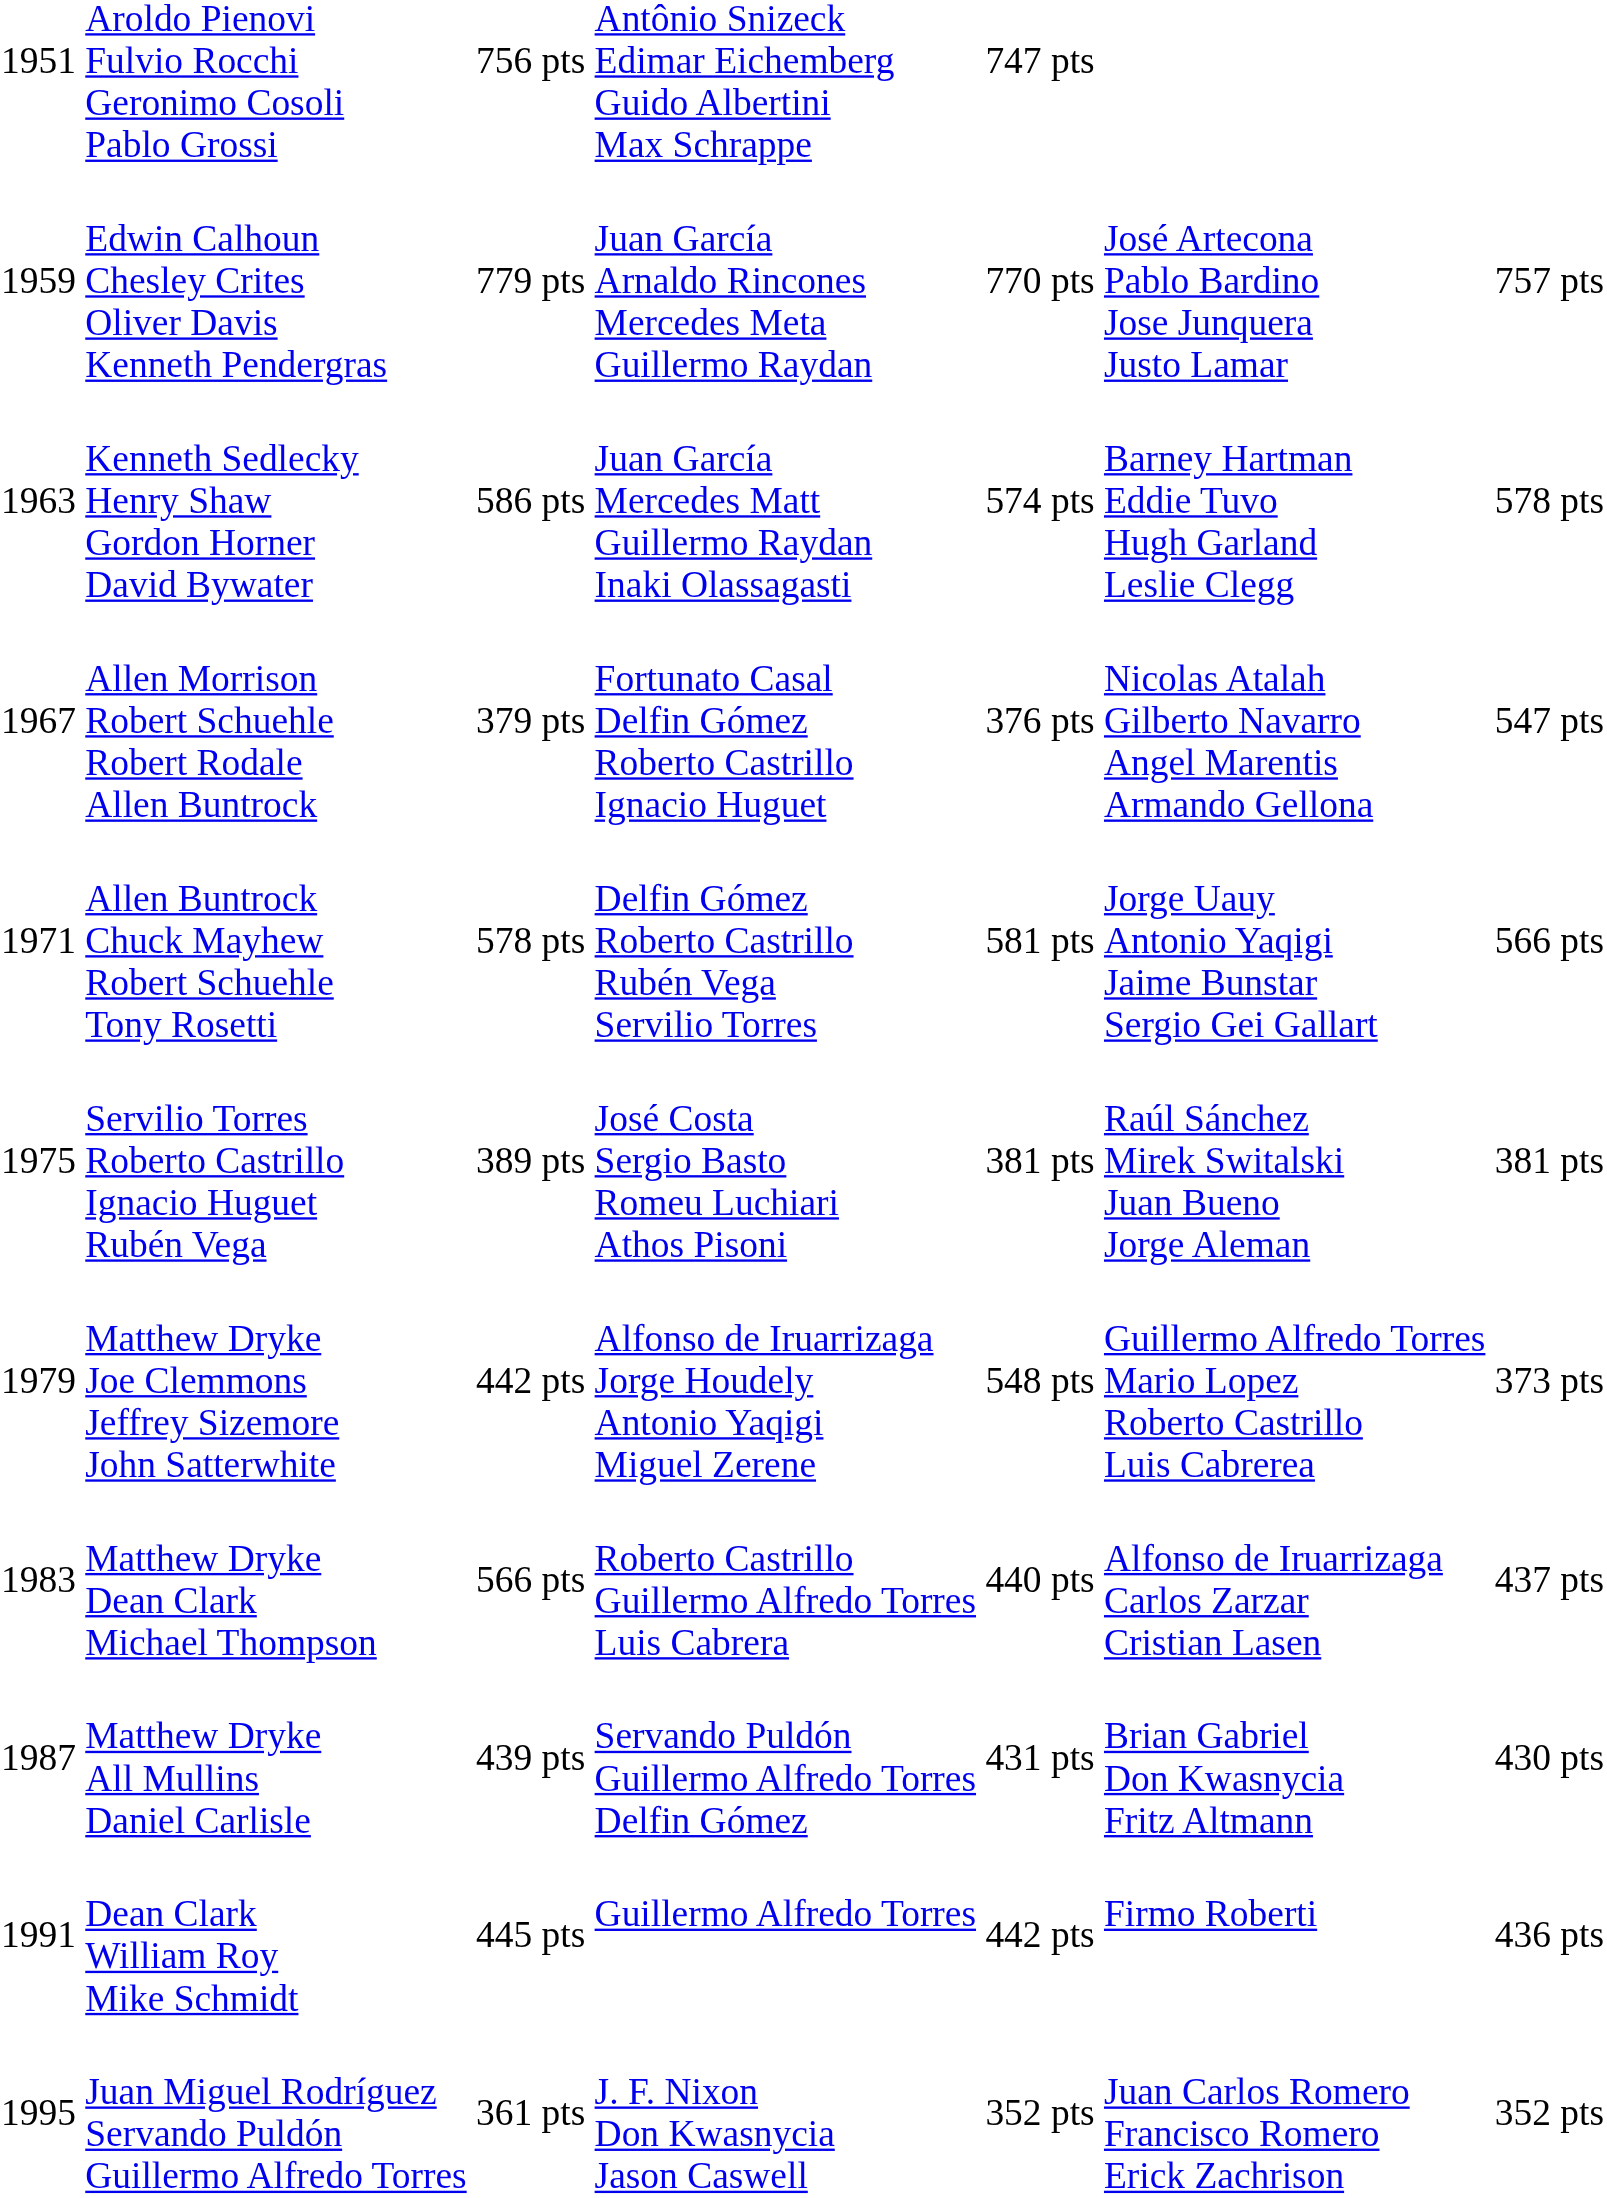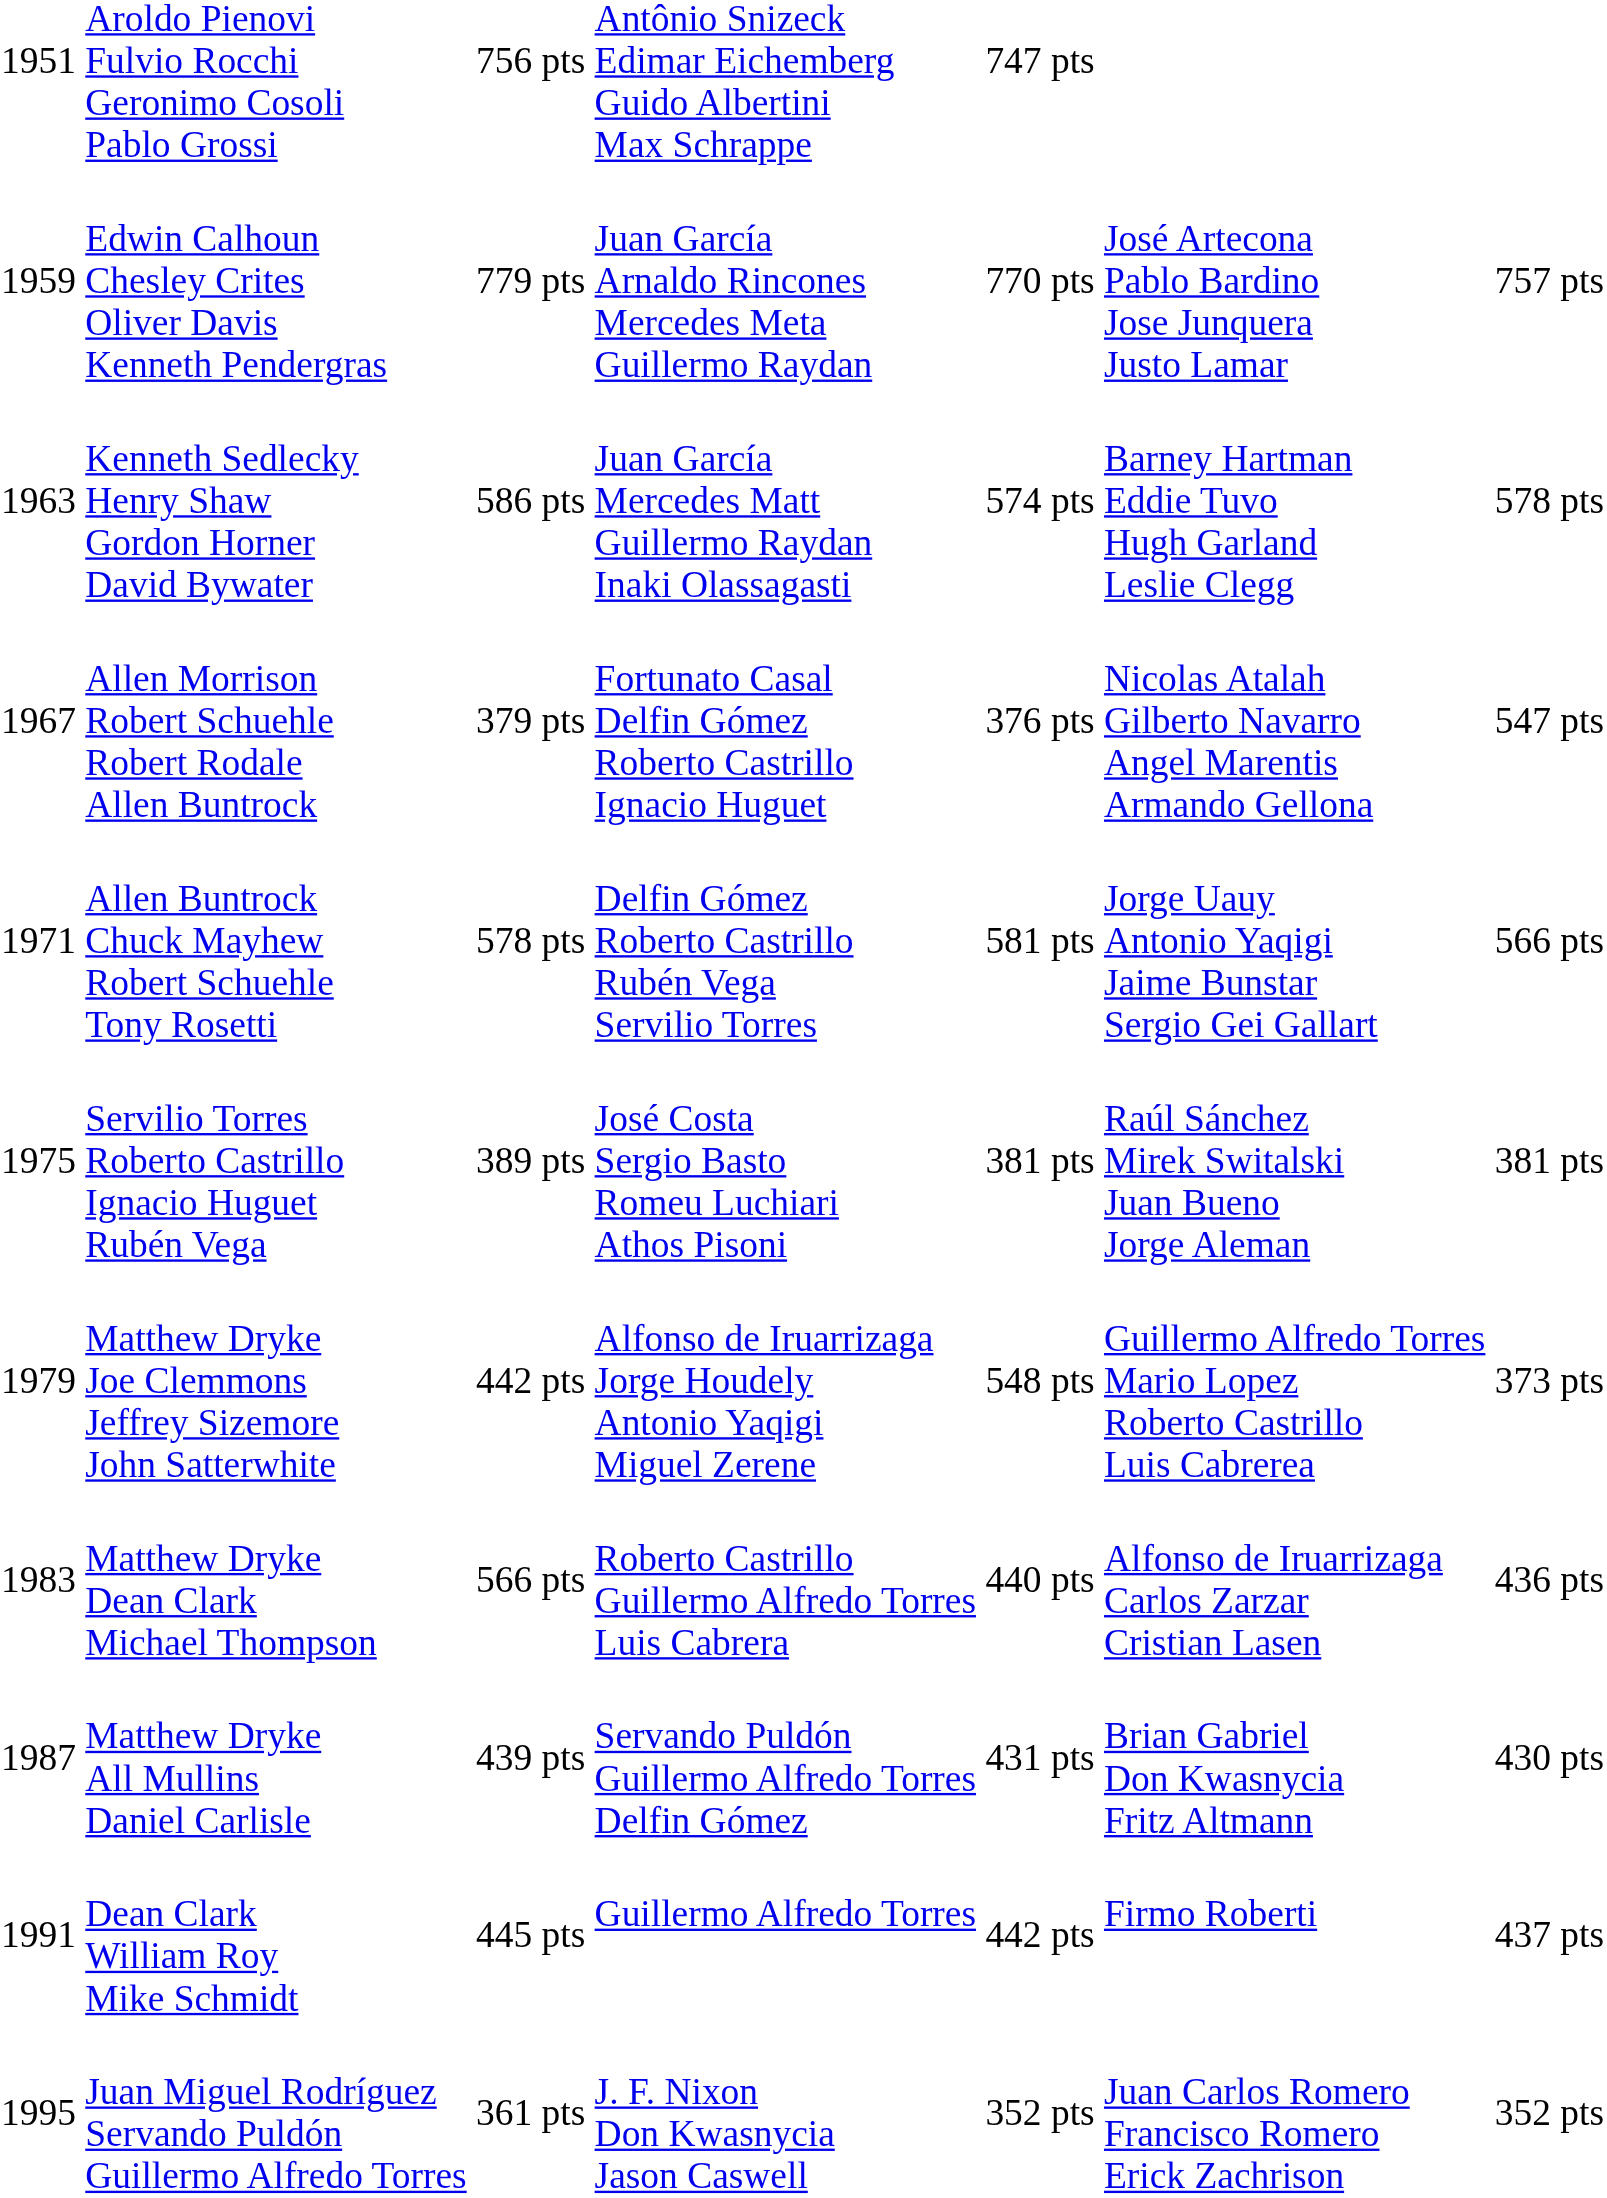Matthew Dryke Dean Clark Michael Thompson | column 7: 437 pts -> 436 pts
Dean Clark William Roy Mike Schmidt | column 7: 436 pts -> 437 pts
